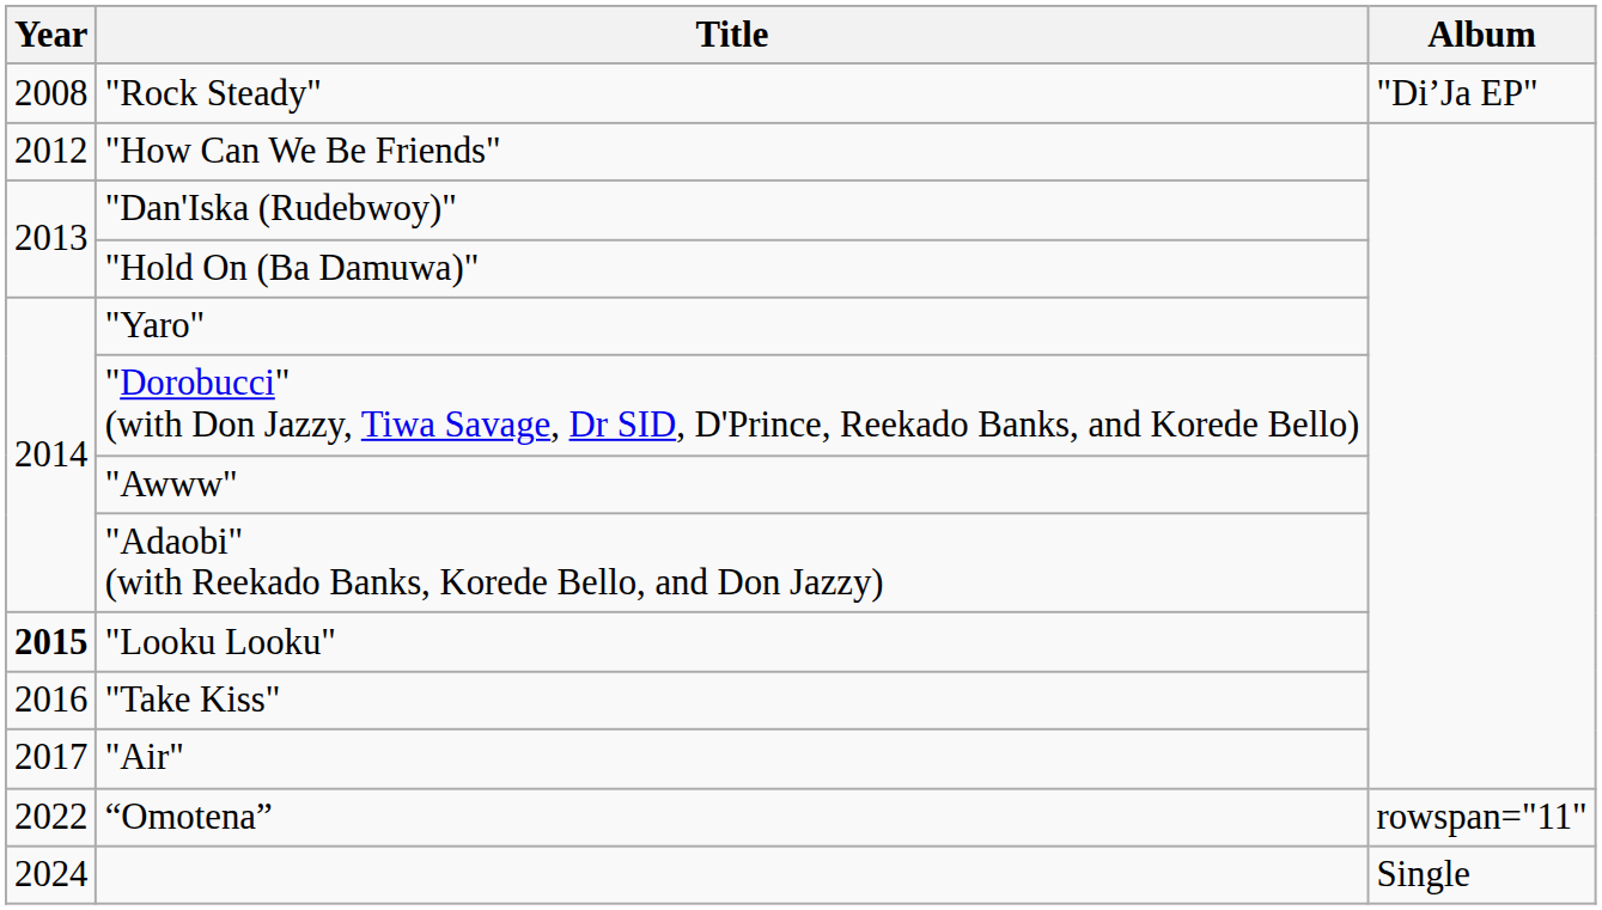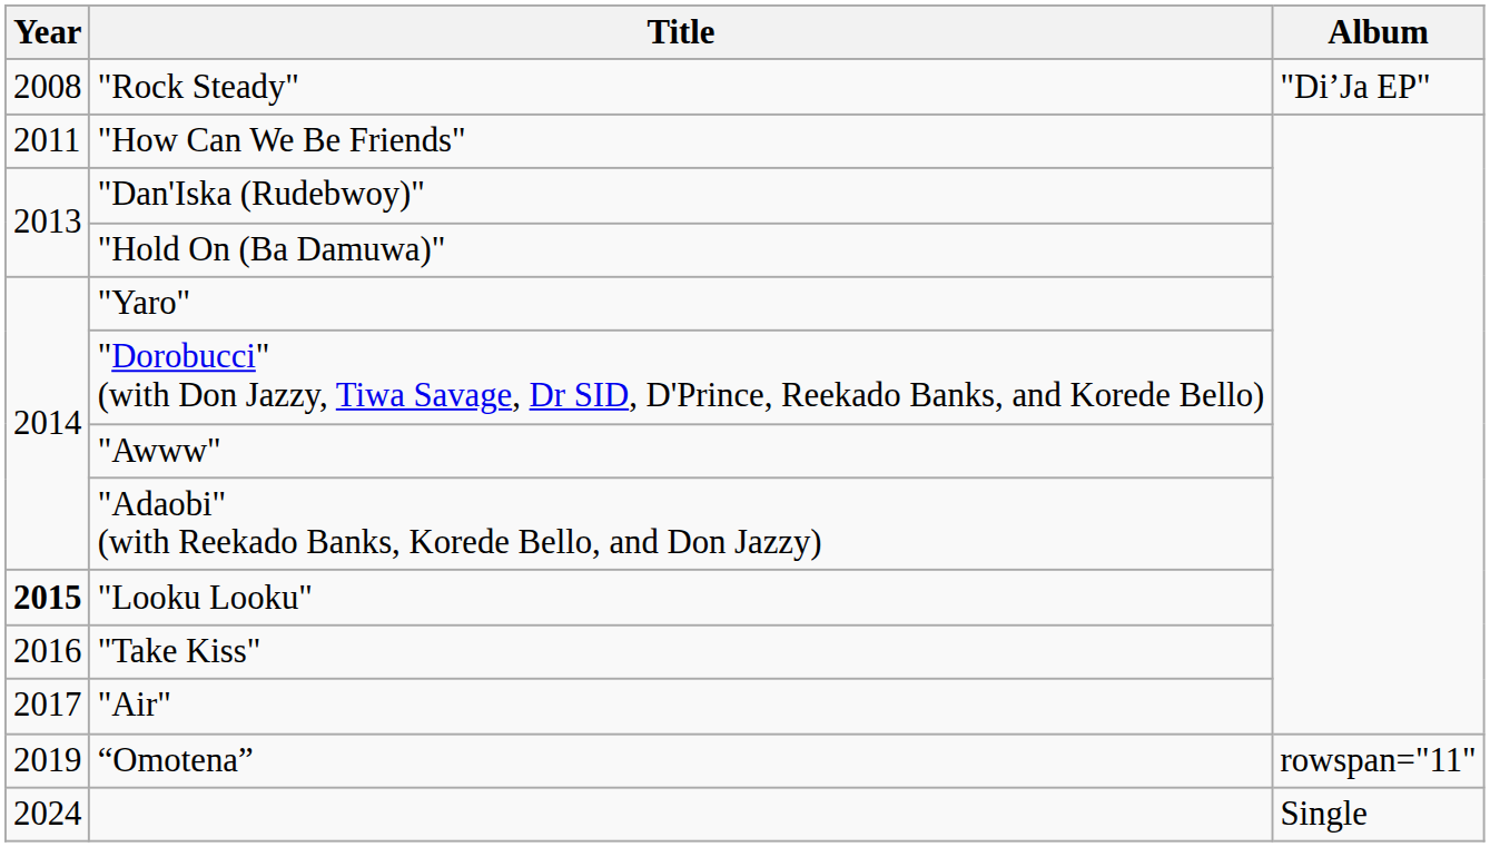"How Can We Be Friends" | Year: 2012 -> 2011
“Omotena” | Year: 2022 -> 2019
